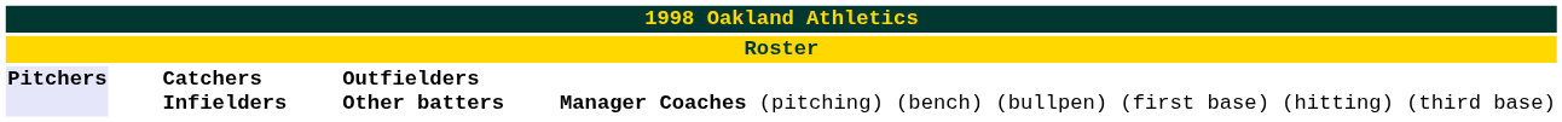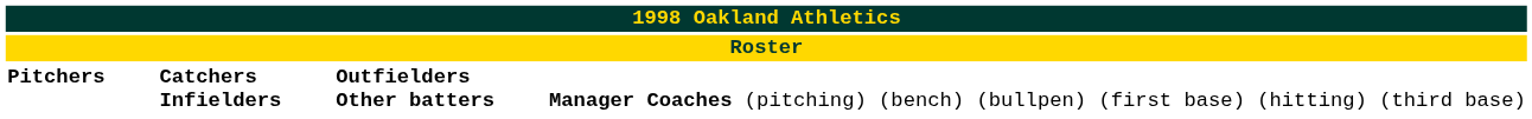Pitchers | column 1: lavender background -> no background
